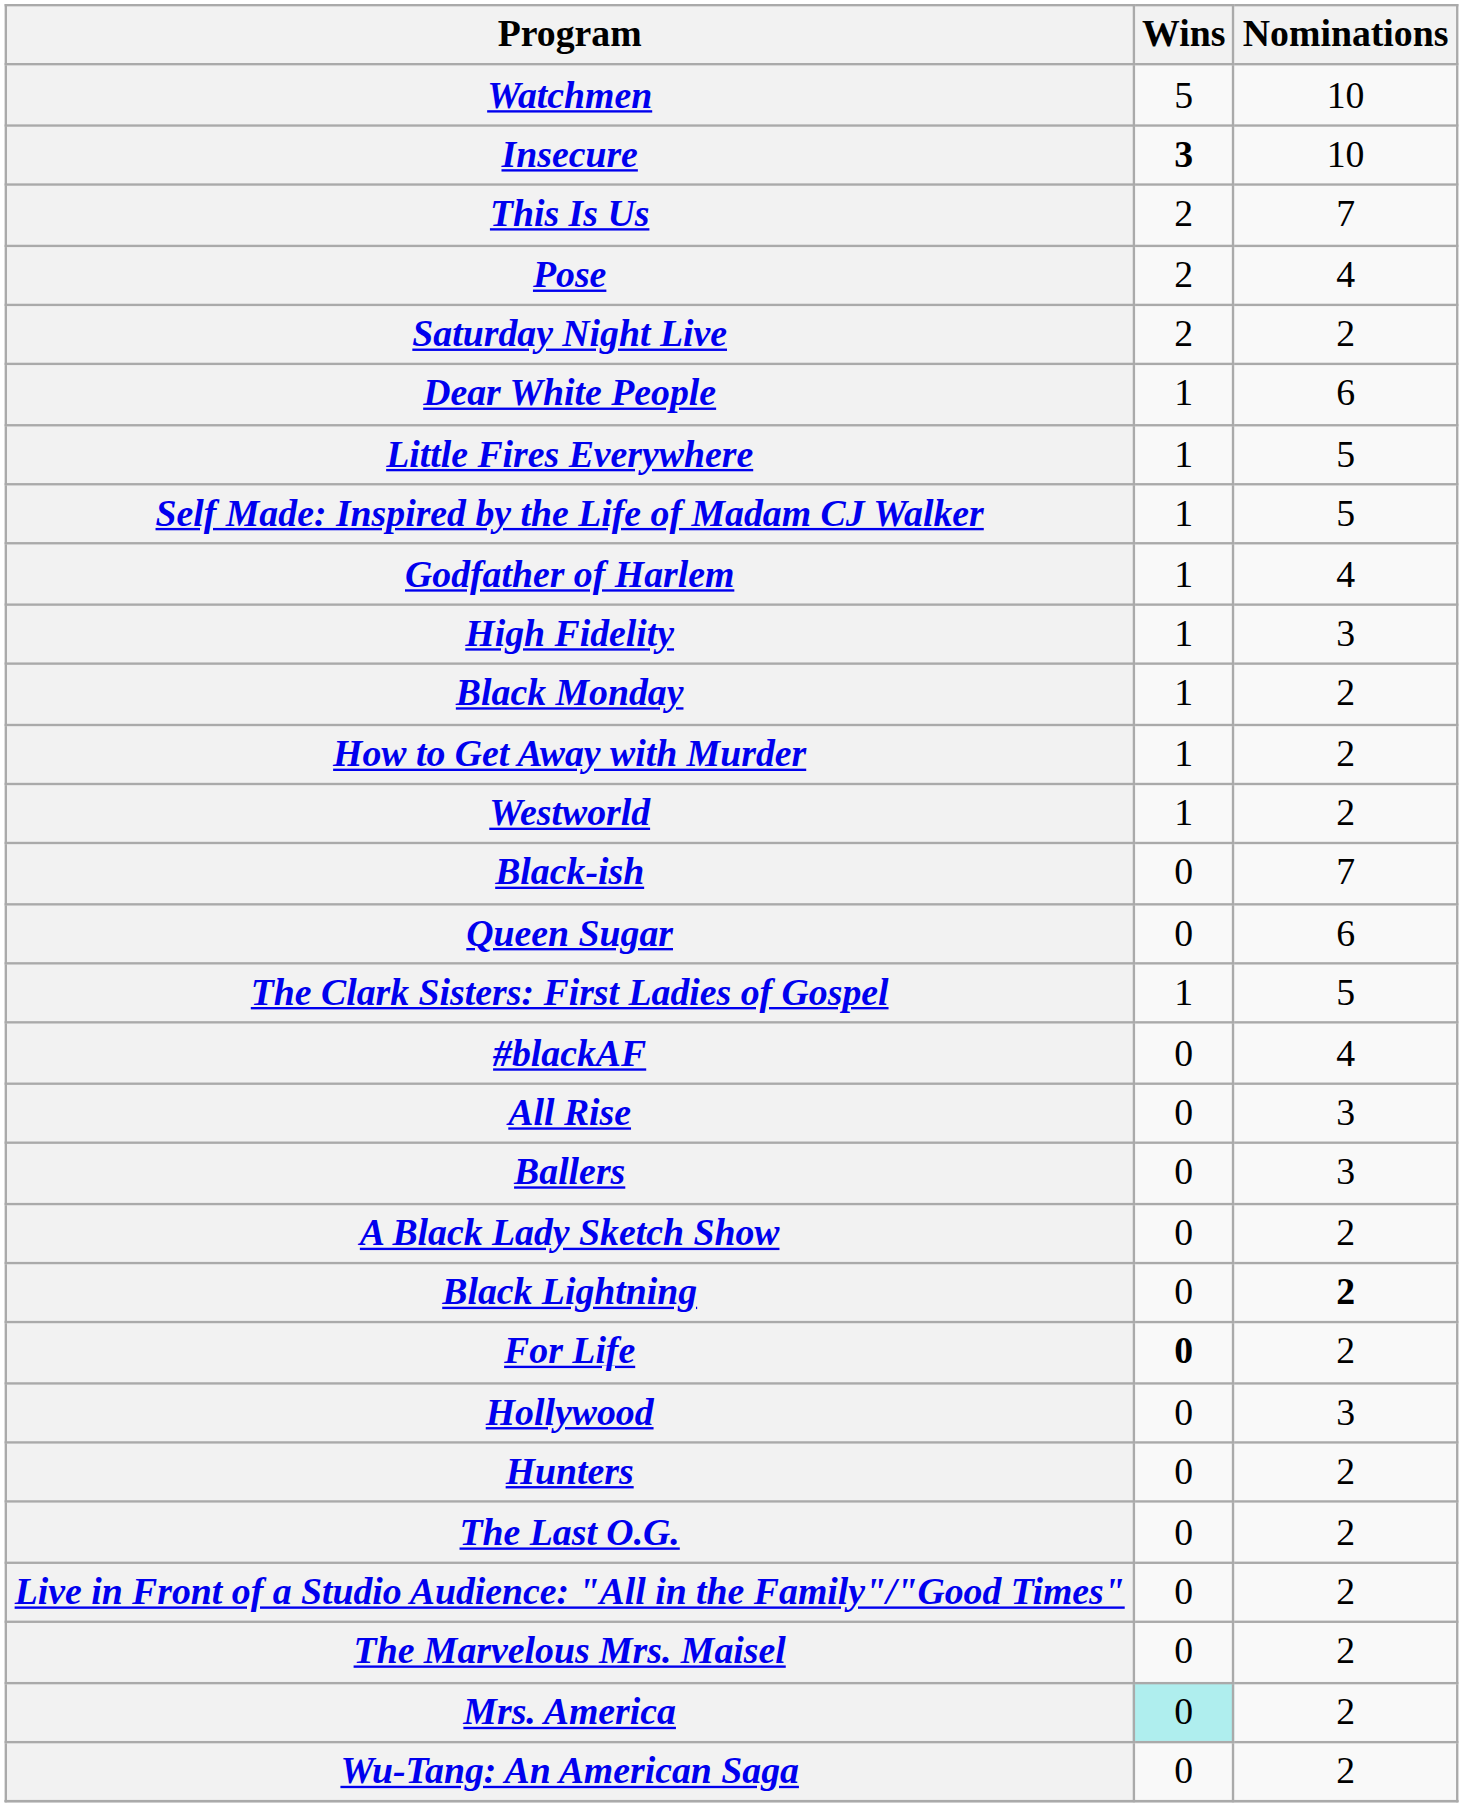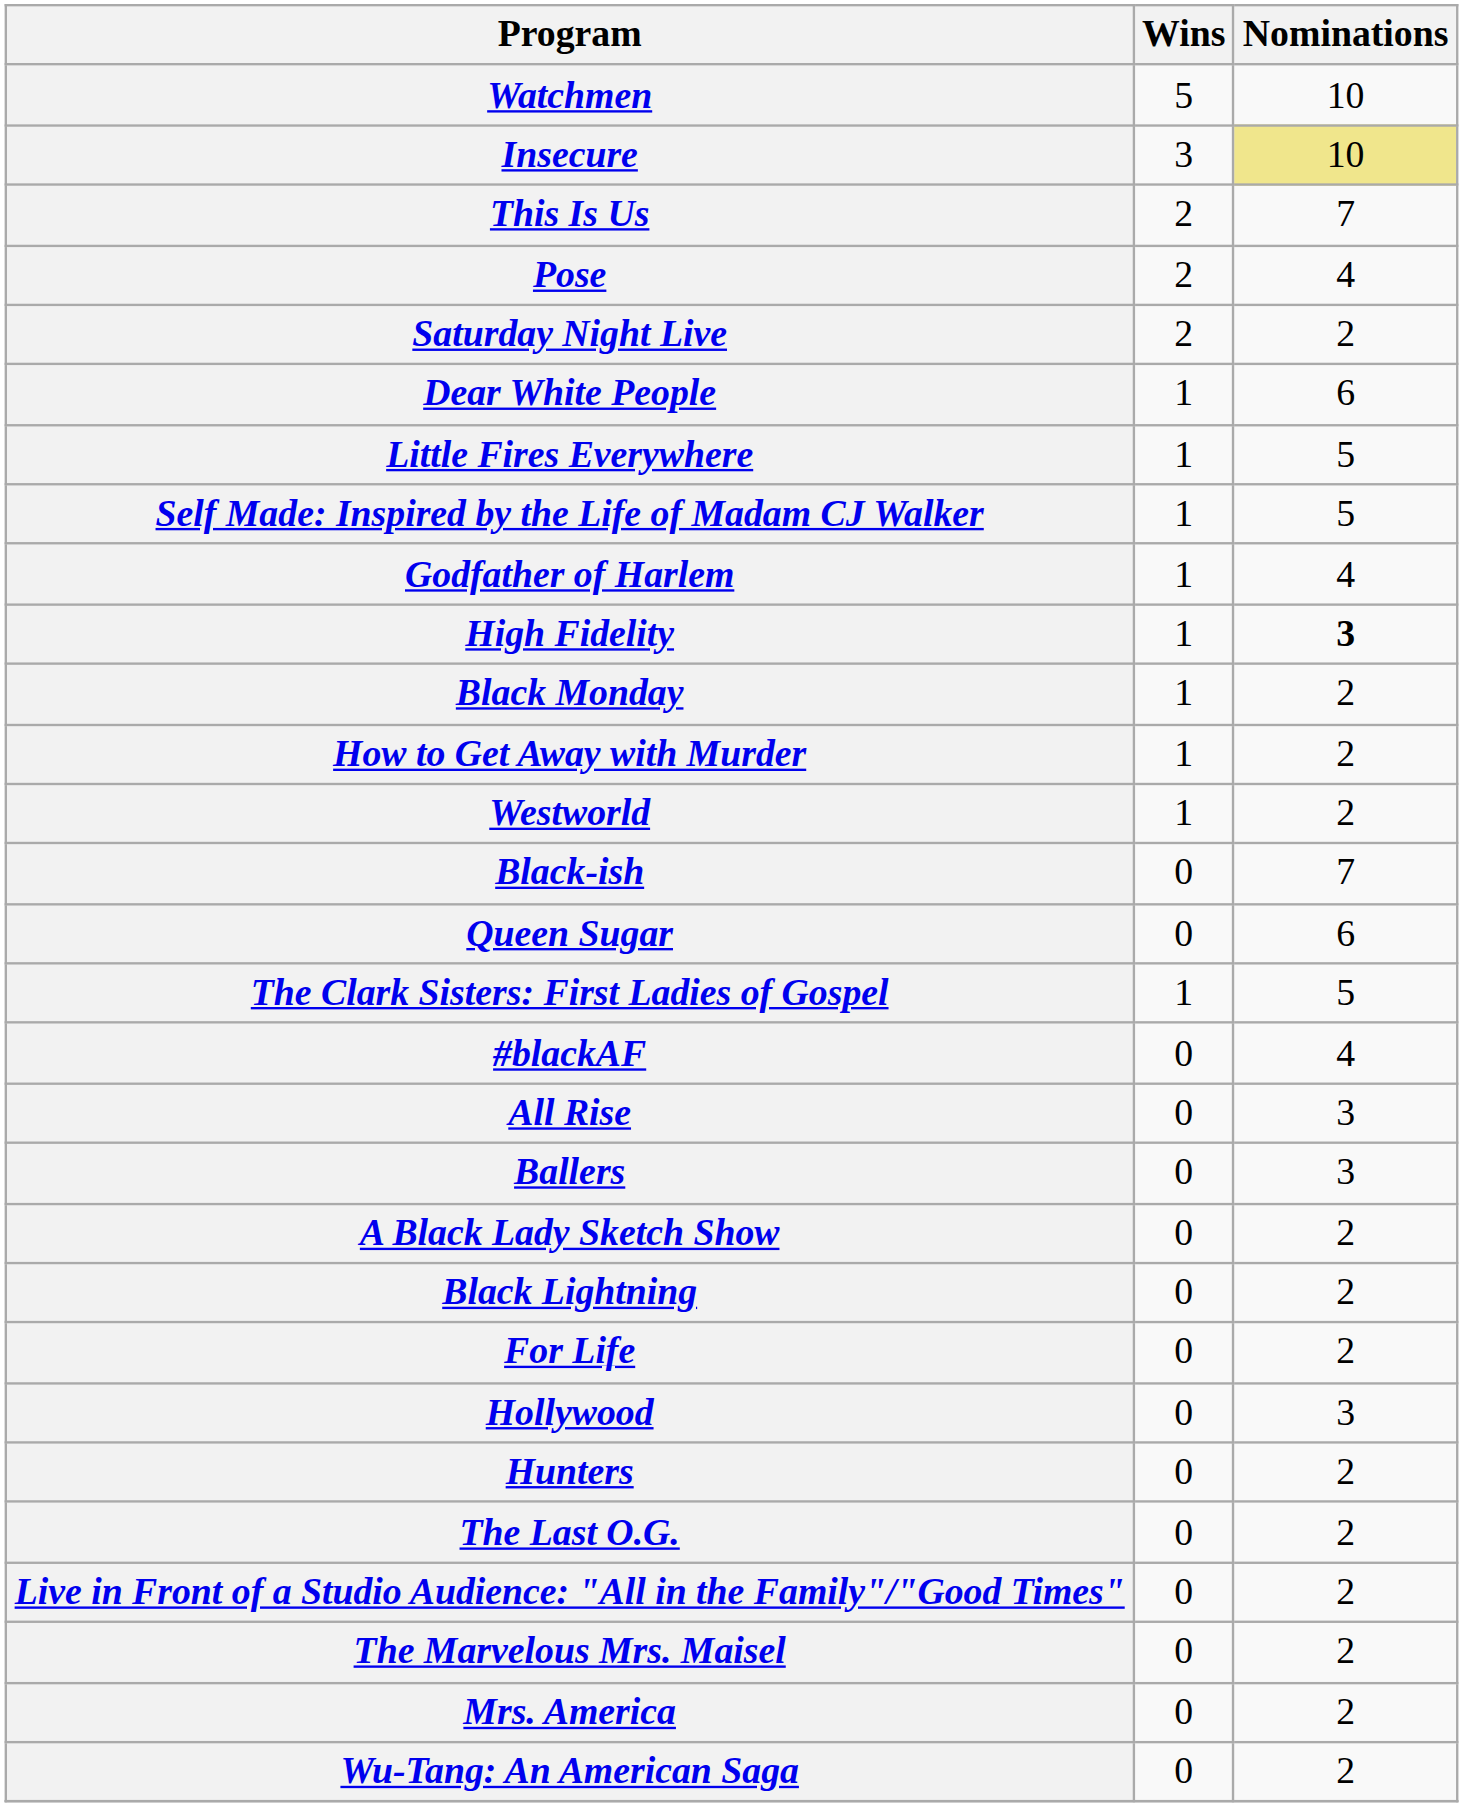Insecure | Wins: bold -> normal
Insecure | Nominations: no background -> khaki background
High Fidelity | Nominations: normal -> bold
Black Lightning | Nominations: bold -> normal
For Life | Wins: bold -> normal
Mrs. America | Wins: paleturquoise background -> no background
